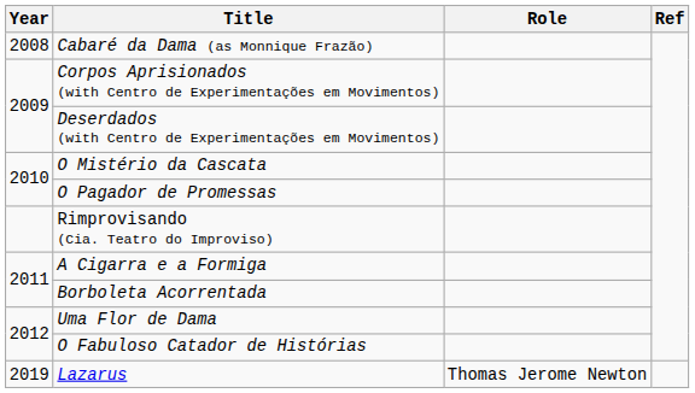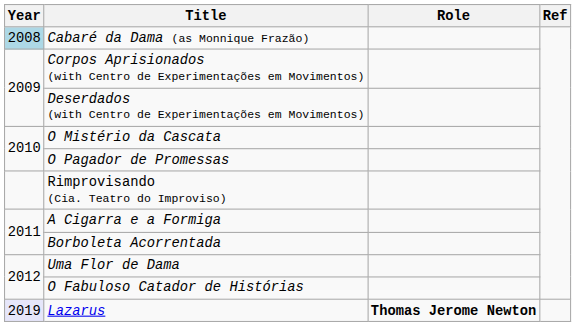Cabaré da Dama (as Monnique Frazão) | Year: no background -> lightblue background
Lazarus | Year: no background -> lavender background
Lazarus | Role: normal -> bold
